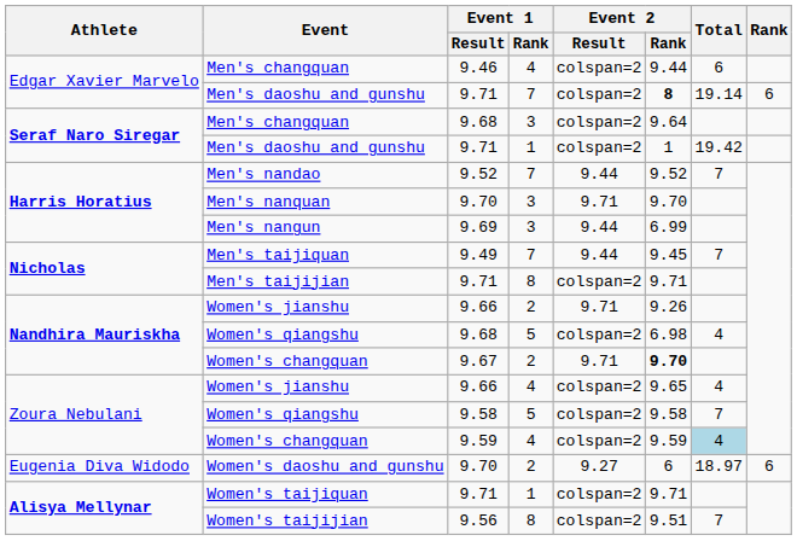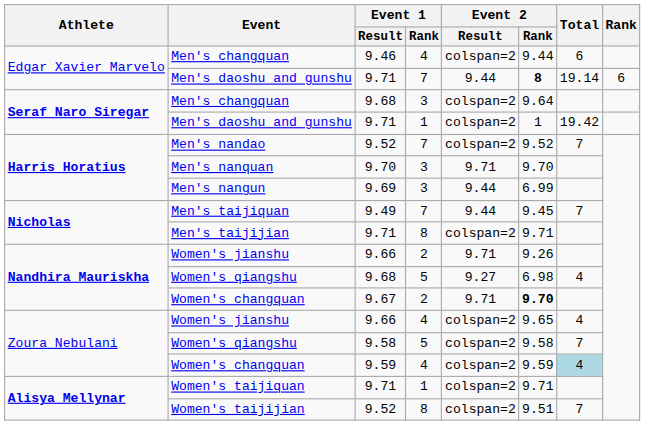Edgar Xavier Marvelo / Men's daoshu and gunshu | Event 2 / Result: colspan=2 -> 9.44
Men's nandao | Event 2 / Result: 9.44 -> colspan=2
Nandhira Mauriskha / Women's qiangshu | Event 2 / Result: colspan=2 -> 9.27
- row: Eugenia Diva Widodo | Women's daoshu and gunshu | 9.70 | 2 | 9.27 | 6 | 18.97 | 6
Women's taijijian | Event 1 / Result: 9.56 -> 9.52
